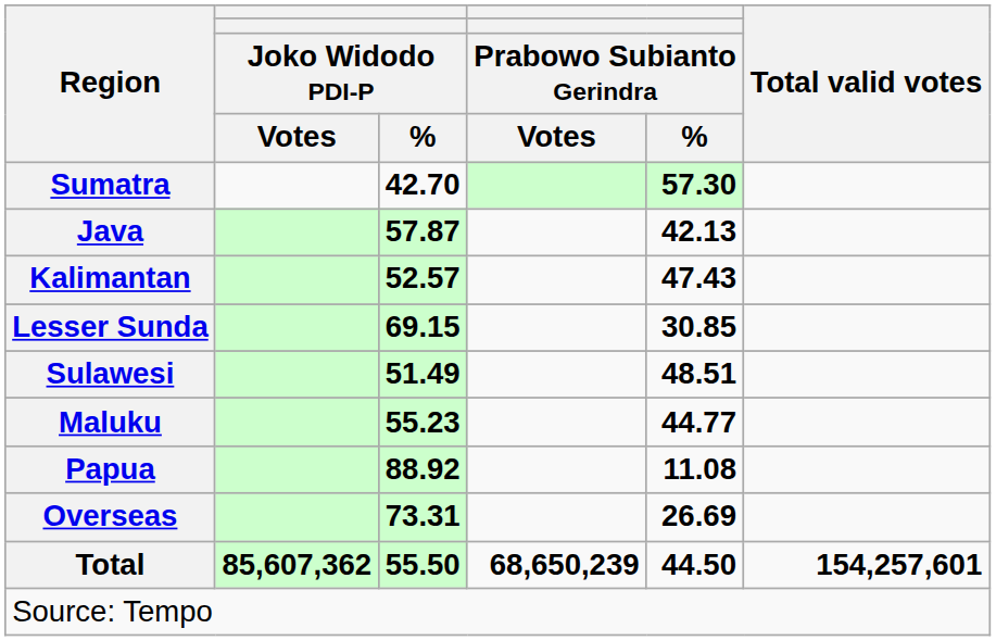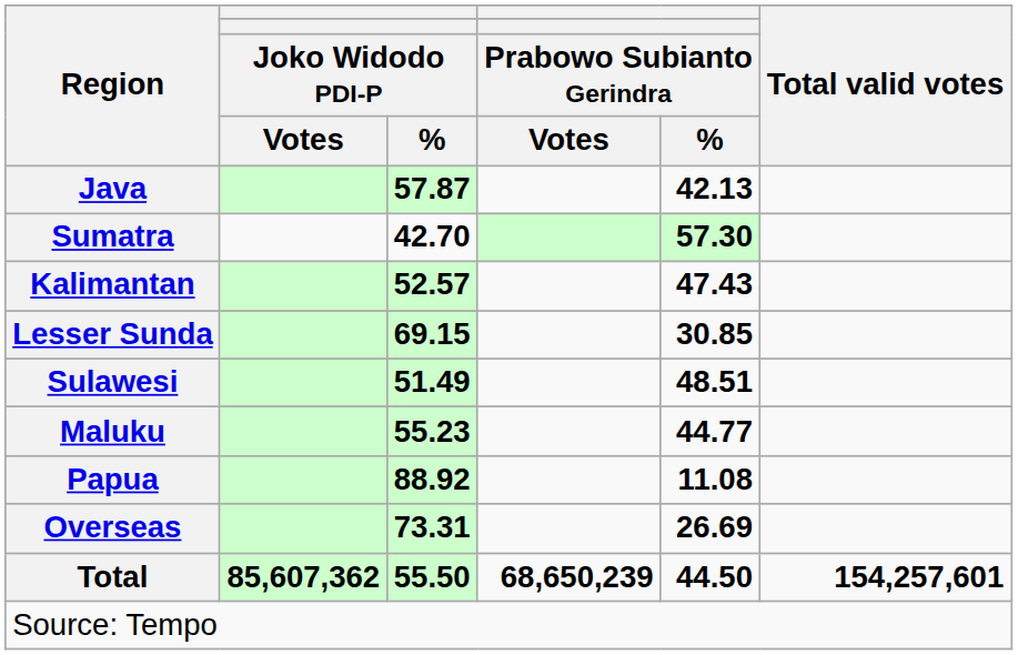rows swapped: Sumatra <-> Java
